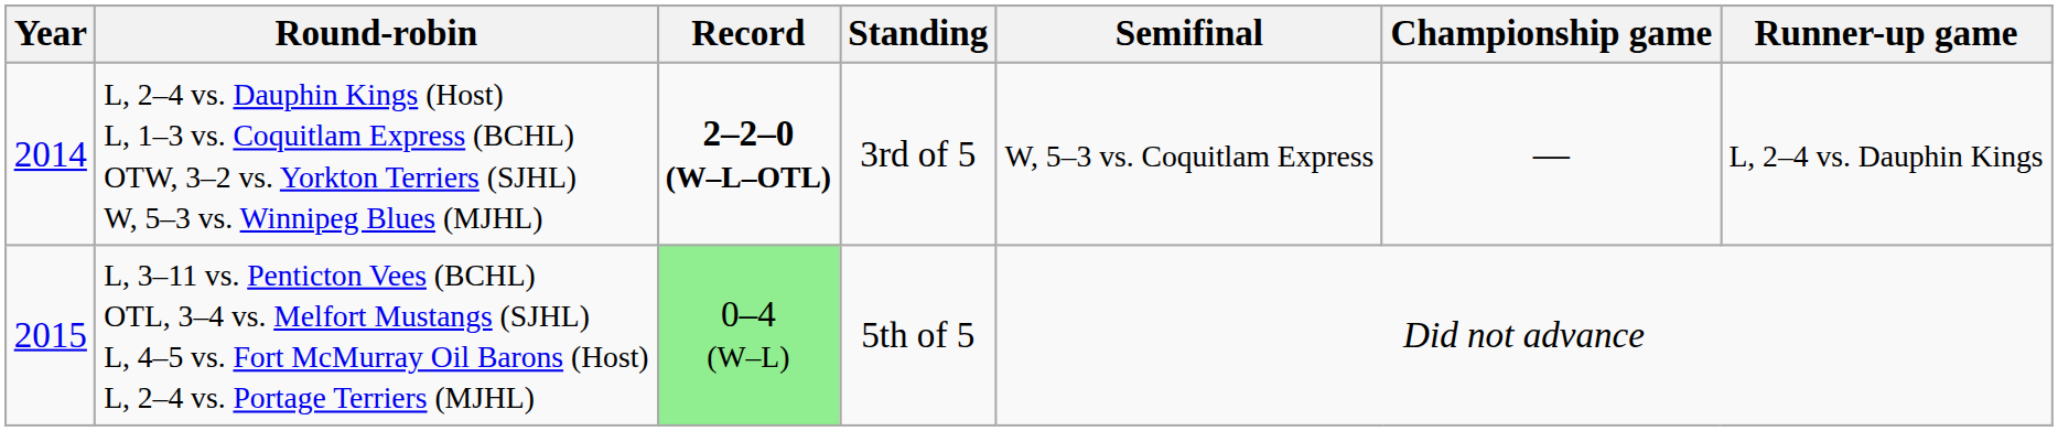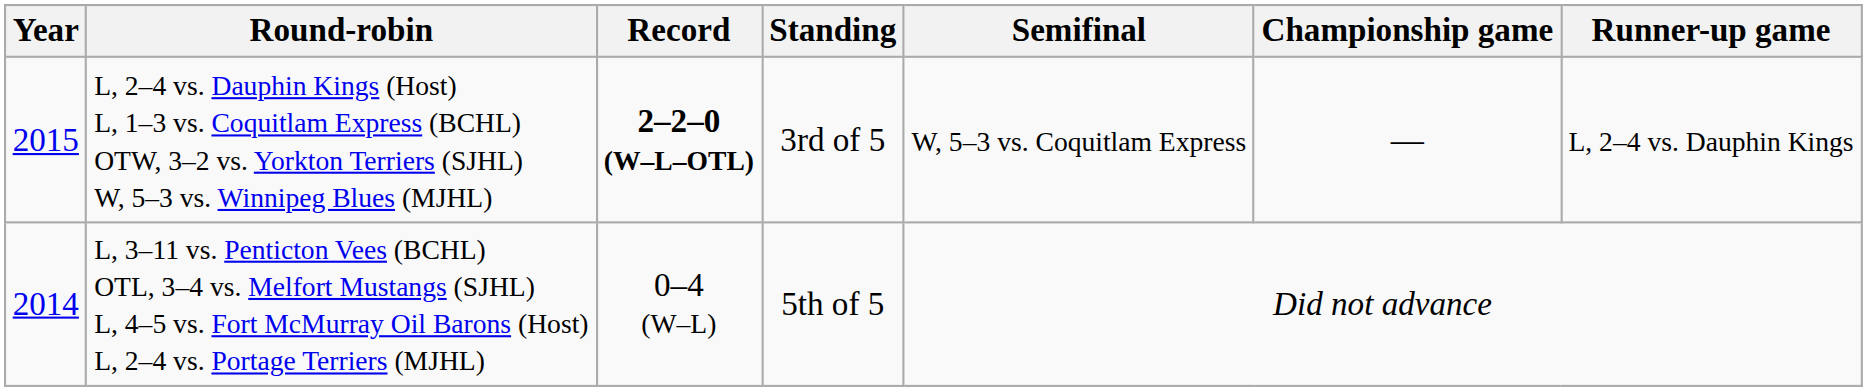row 2 | Year: 2014 -> 2015
row 3 | Year: 2015 -> 2014
row 3 | Record: lightgreen background -> no background
